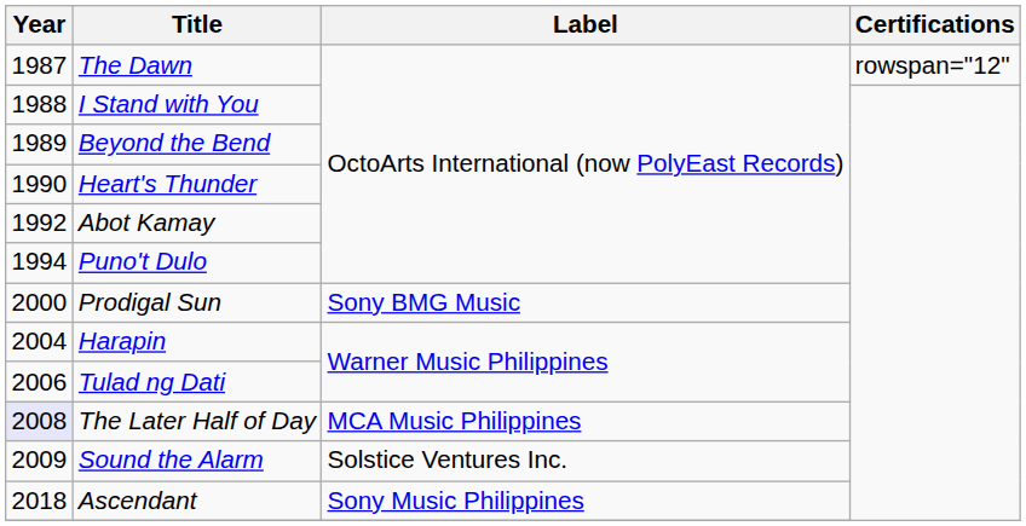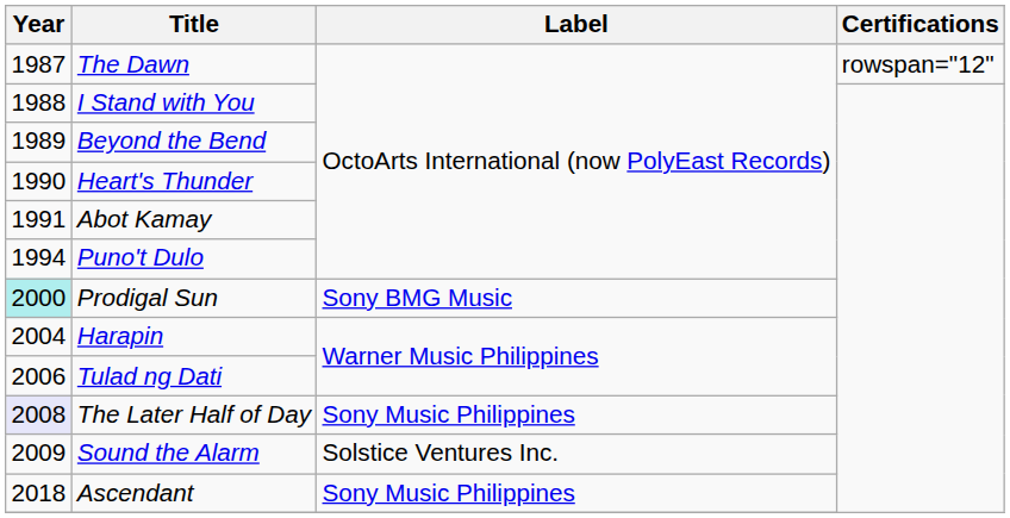Abot Kamay | Year: 1992 -> 1991
Prodigal Sun | Year: no background -> paleturquoise background
The Later Half of Day | Label: MCA Music Philippines -> Sony Music Philippines
